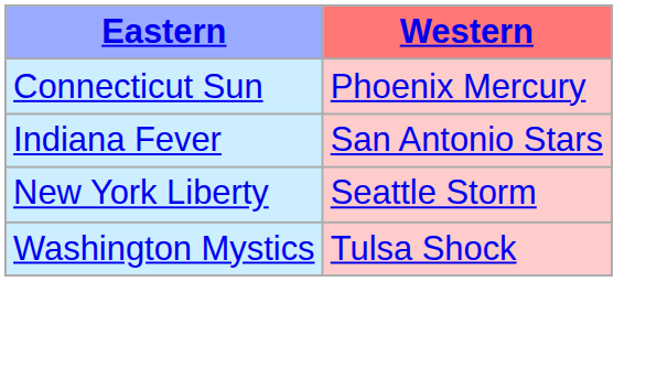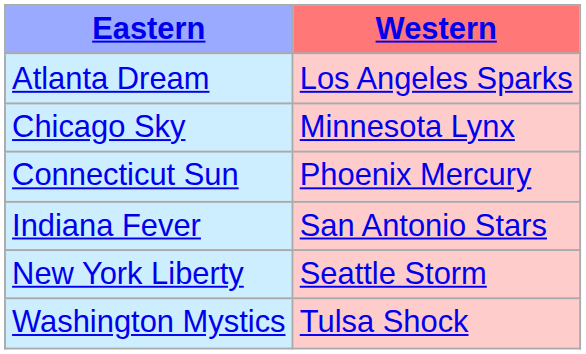+ row: Atlanta Dream | Los Angeles Sparks
+ row: Chicago Sky | Minnesota Lynx
